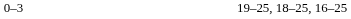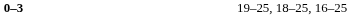row 1 | column 1: normal -> bold
